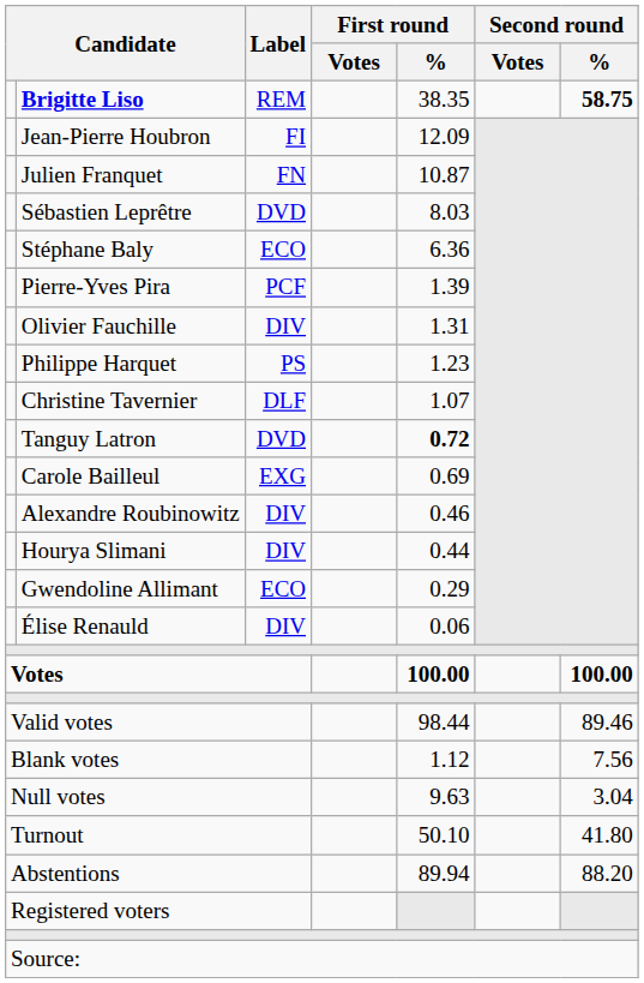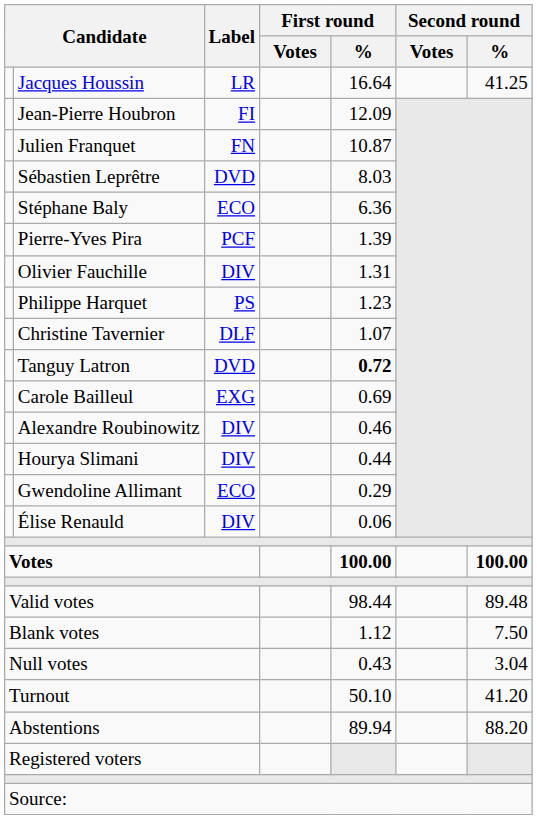- row: Brigitte Liso | REM | 38.35 | 58.75
+ row: Jacques Houssin | LR | 16.64 | 41.25
Valid votes | Second round / %: 89.46 -> 89.48
Blank votes | Second round / %: 7.56 -> 7.50
Null votes | First round / %: 9.63 -> 0.43
Turnout | Second round / %: 41.80 -> 41.20
